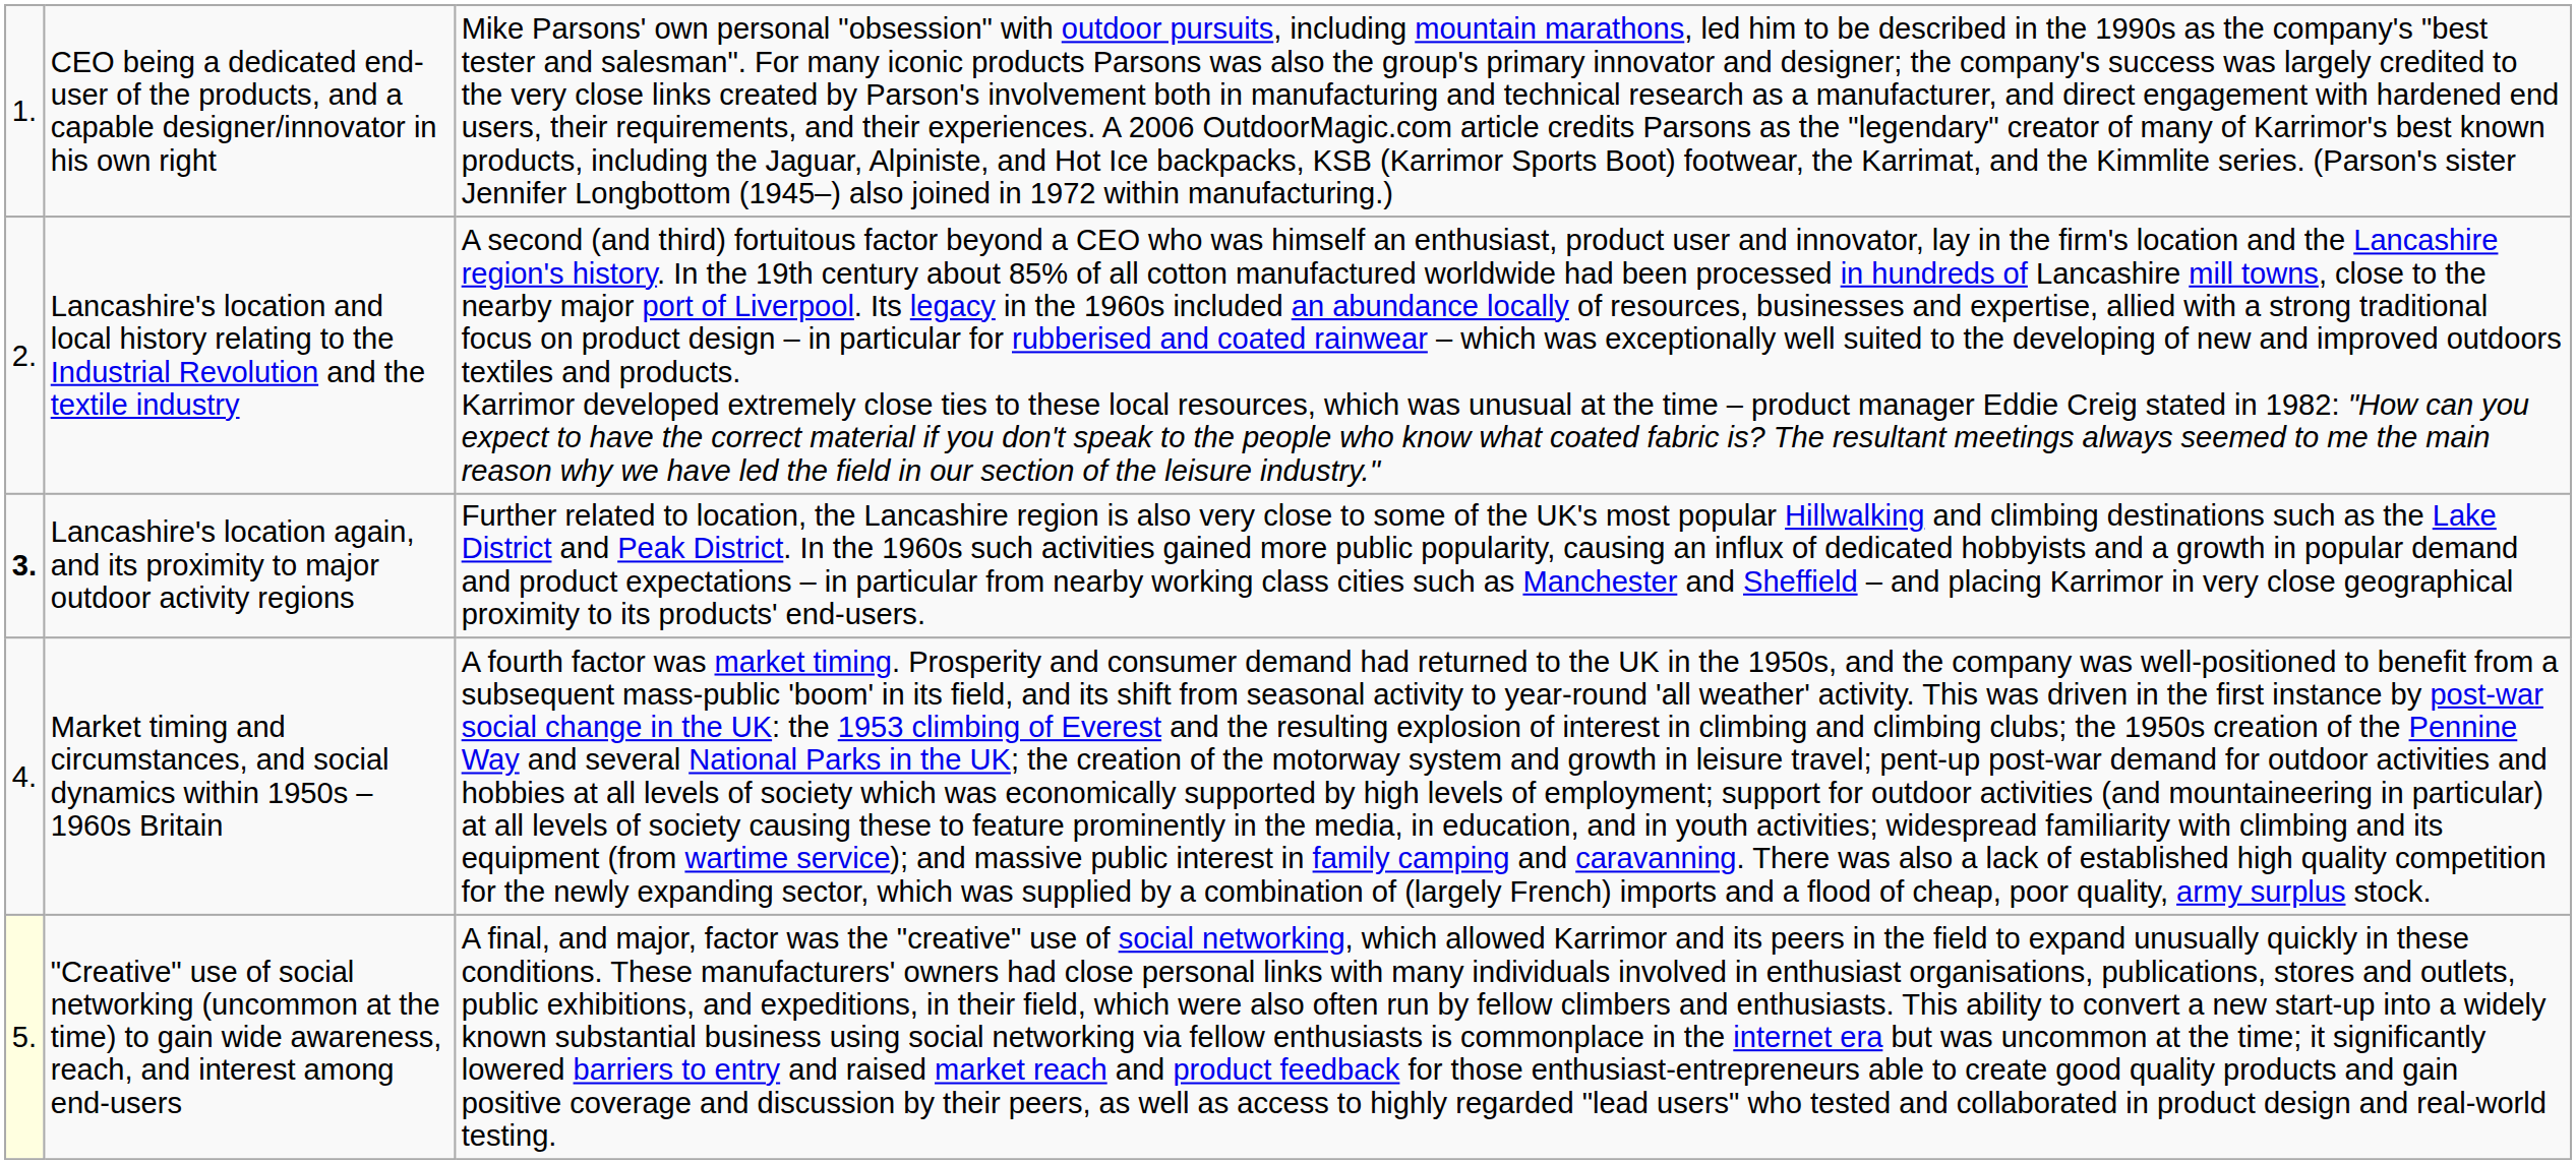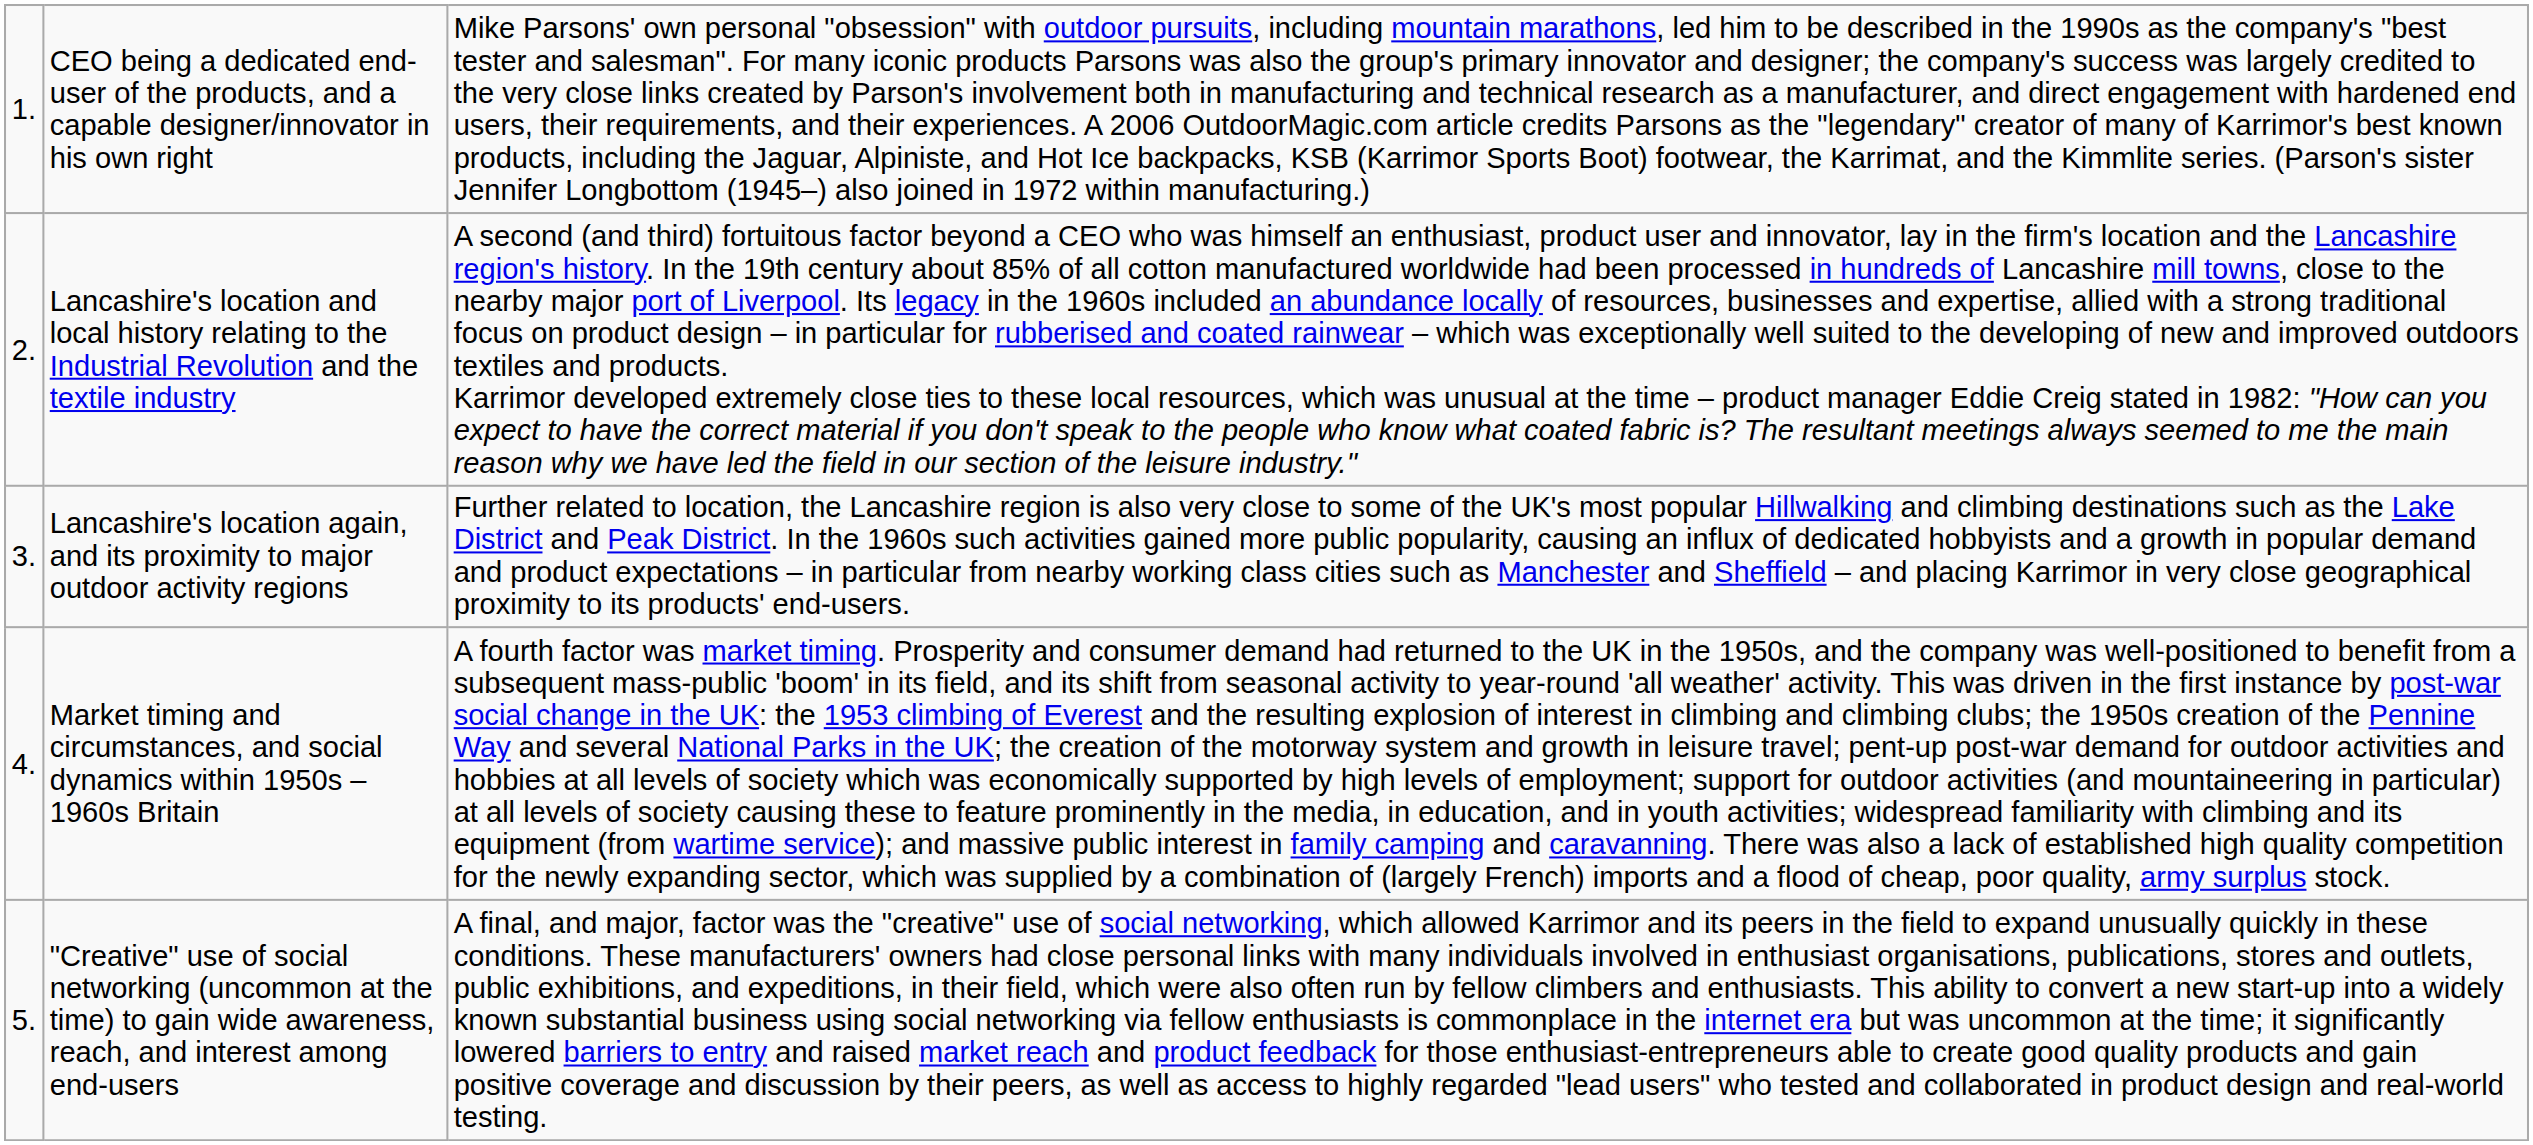row 3 | column 1: bold -> normal
row 5 | column 1: lightyellow background -> no background
